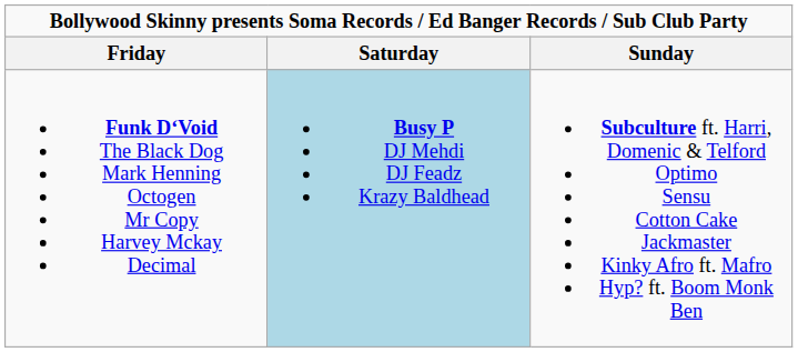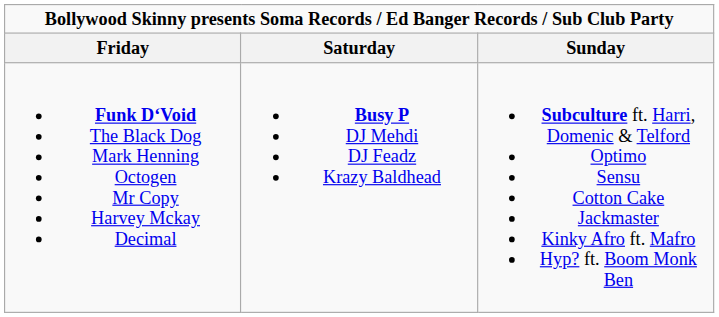row 3 | Saturday: lightblue background -> no background
